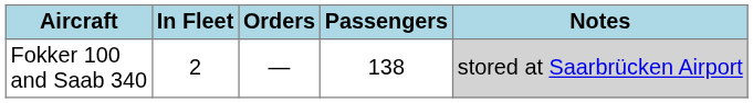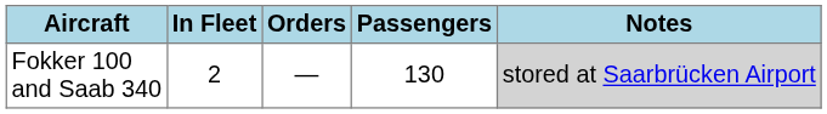Fokker 100 and Saab 340 | Passengers: 138 -> 130
